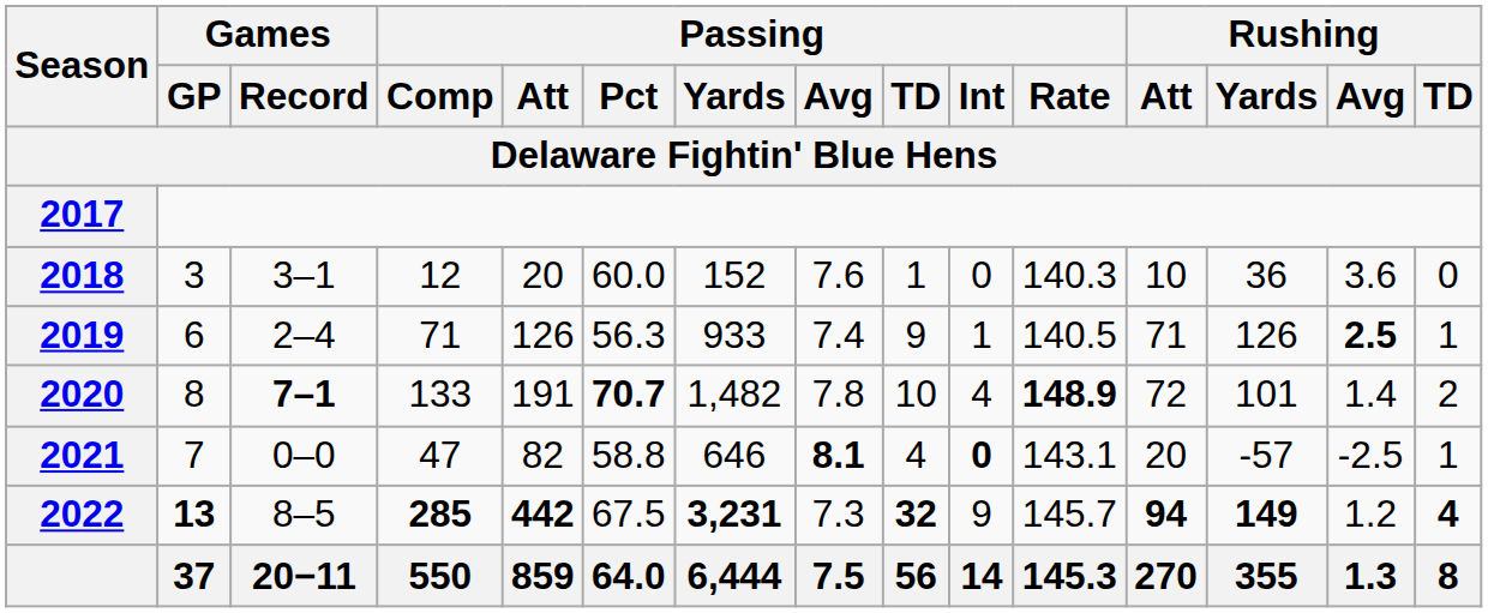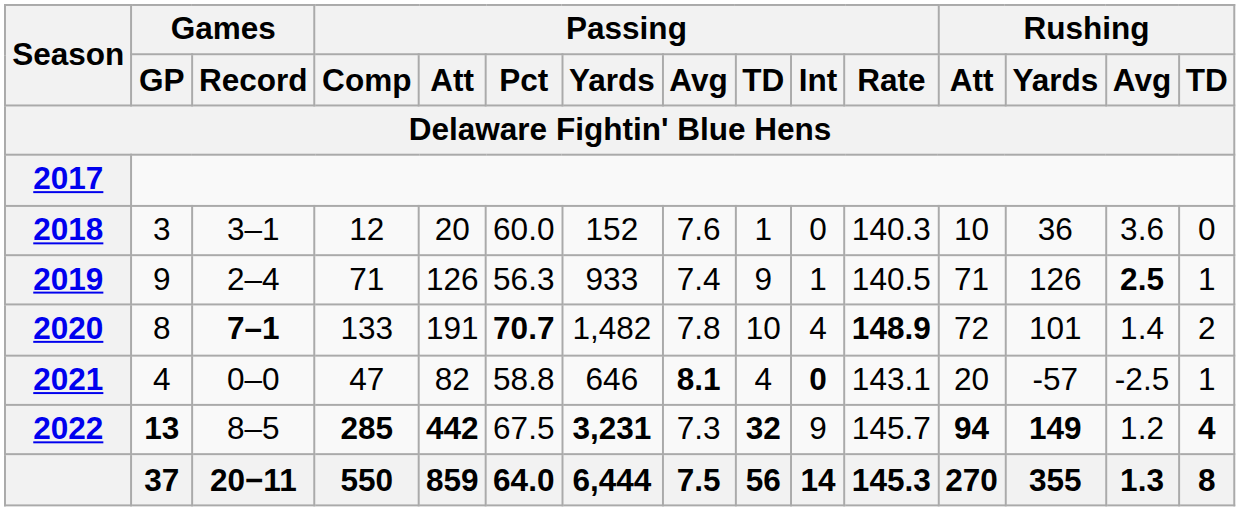2019 | Games / GP: 6 -> 9
2021 | Games / GP: 7 -> 4
